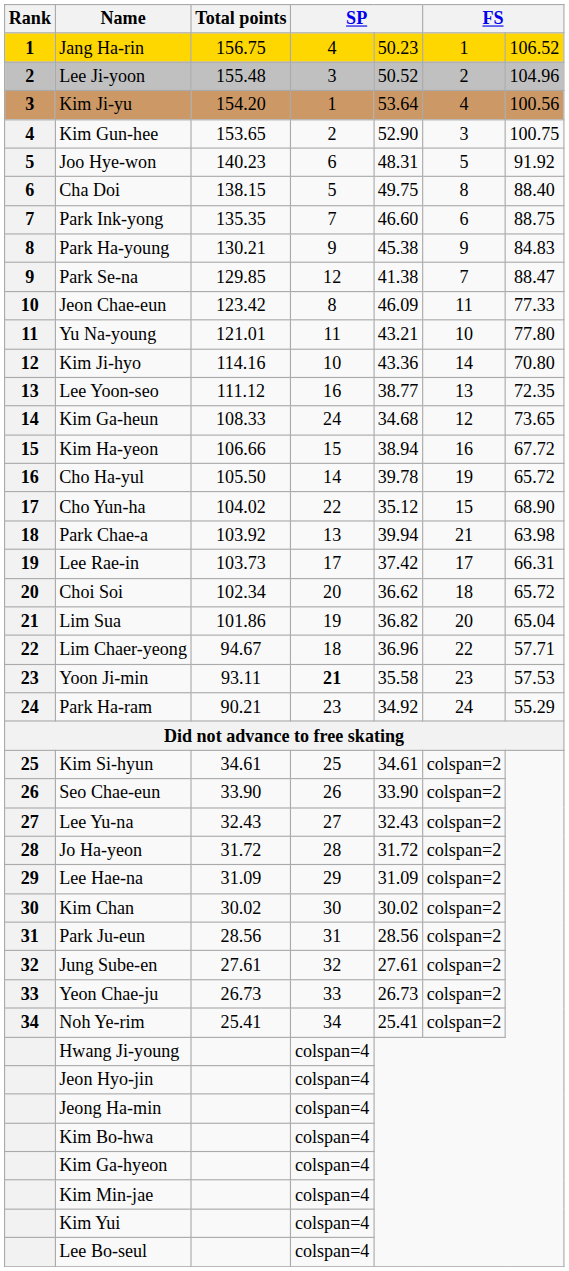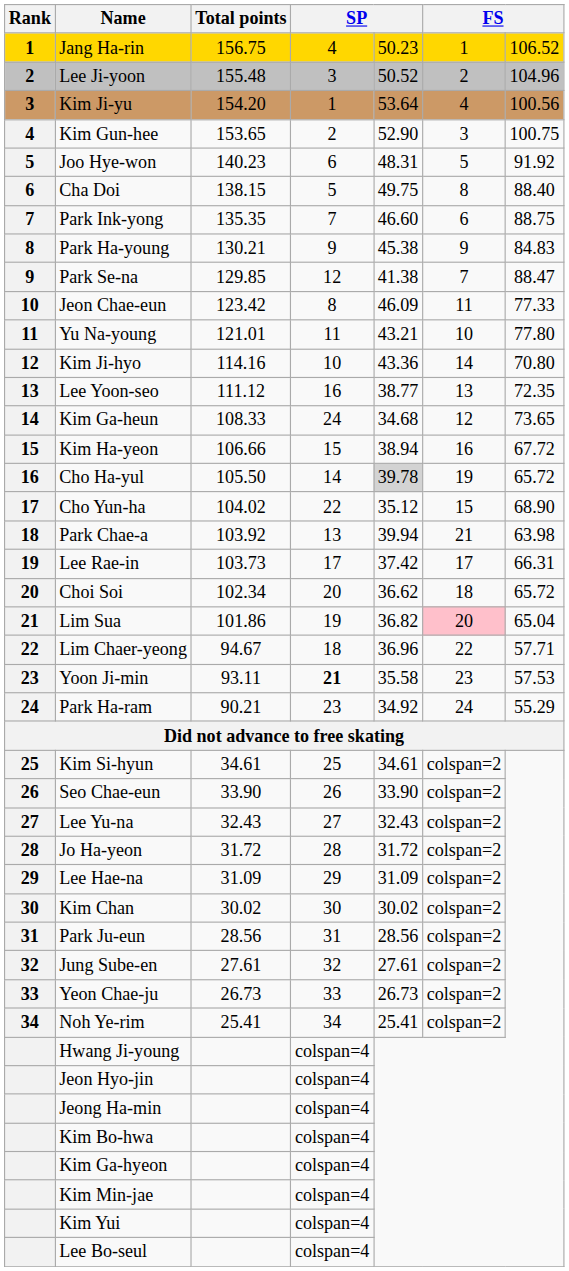Cho Ha-yul | column 5: no background -> lightgrey background
Lim Sua | column 6: no background -> pink background
